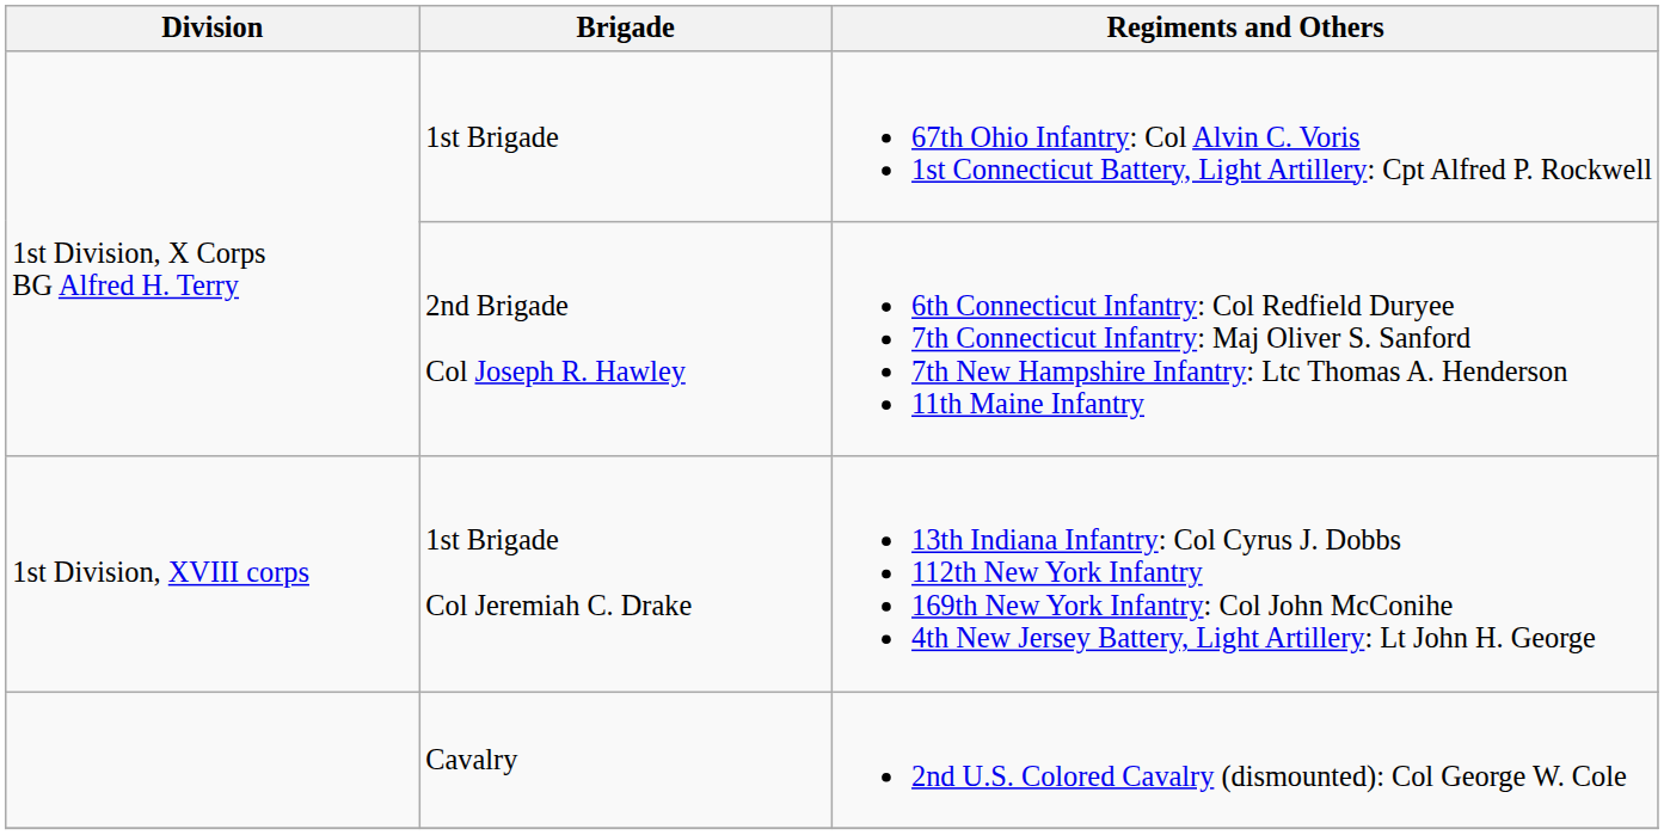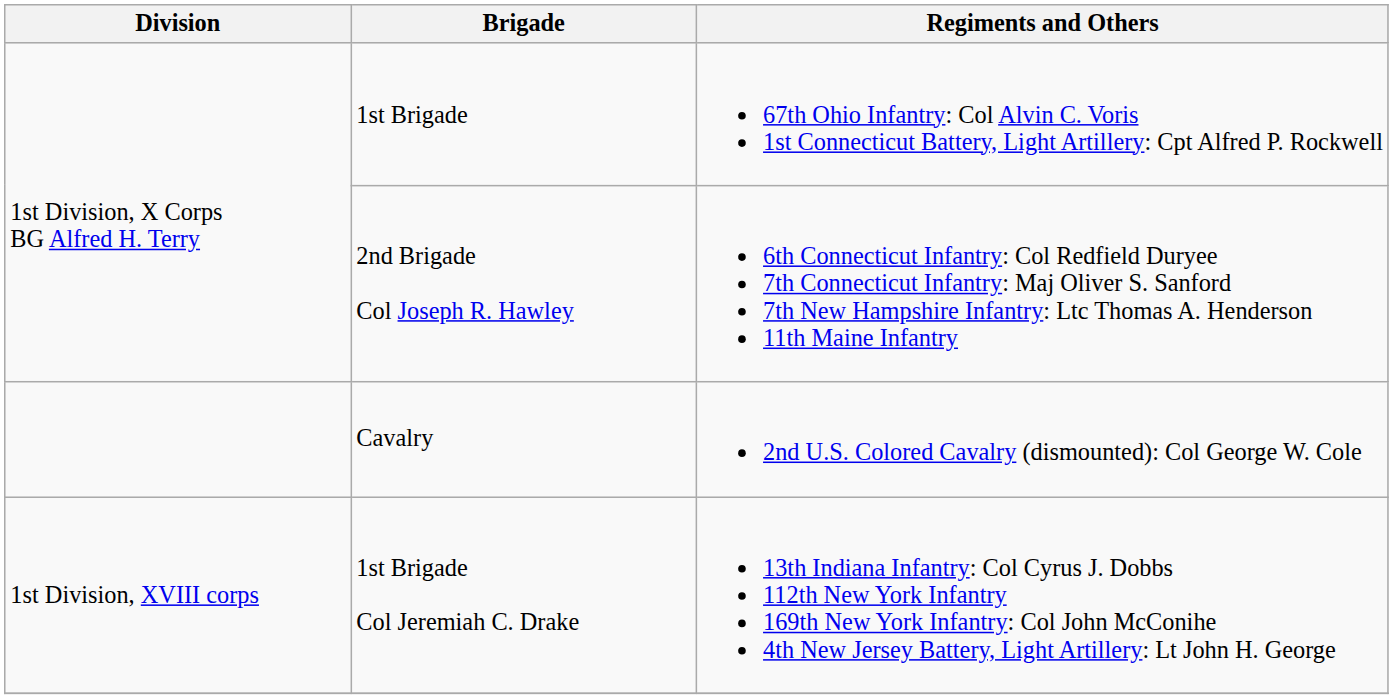rows swapped: 1st Brigade Col Jeremiah C. Drake <-> Cavalry
